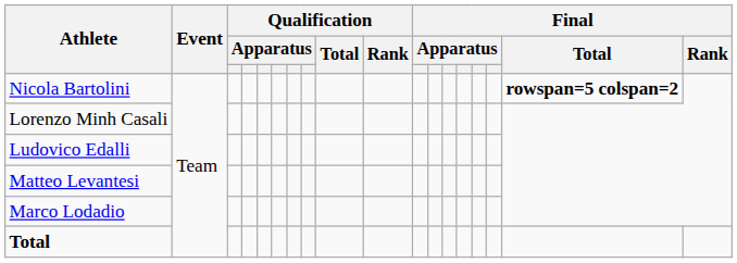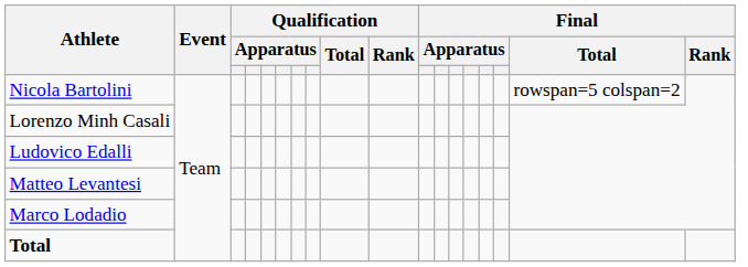Nicola Bartolini | Final / Total: bold -> normal
